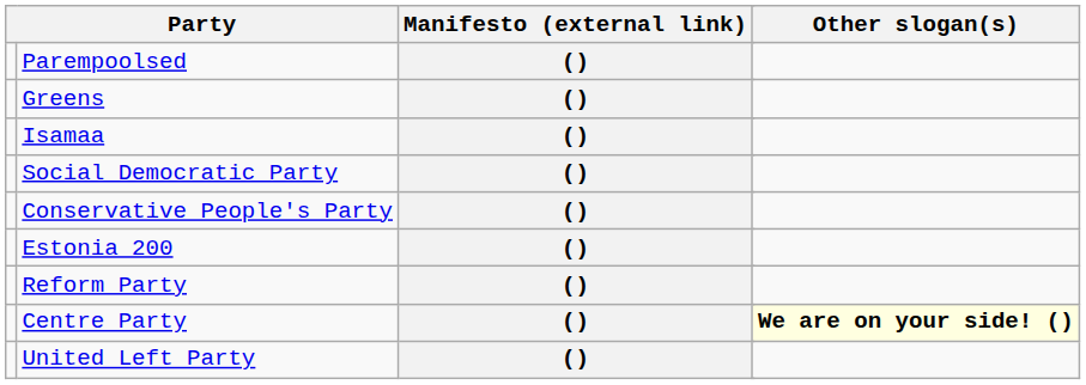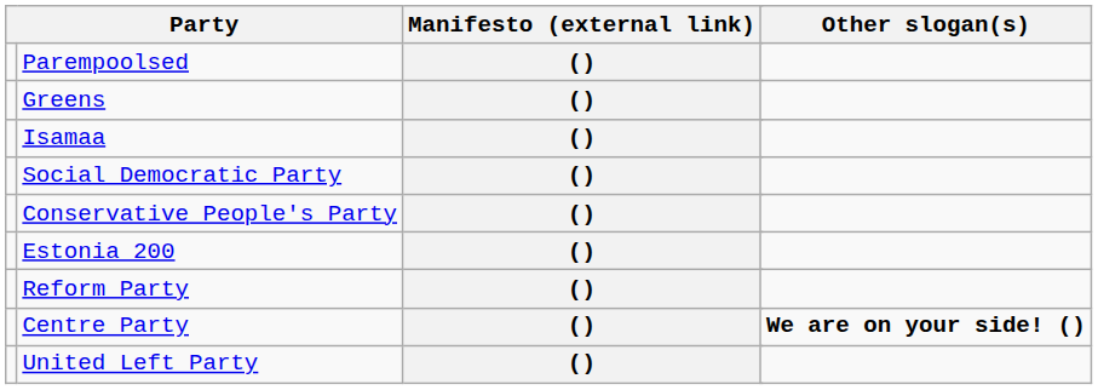Centre Party | Other slogan(s): lightyellow background -> no background
